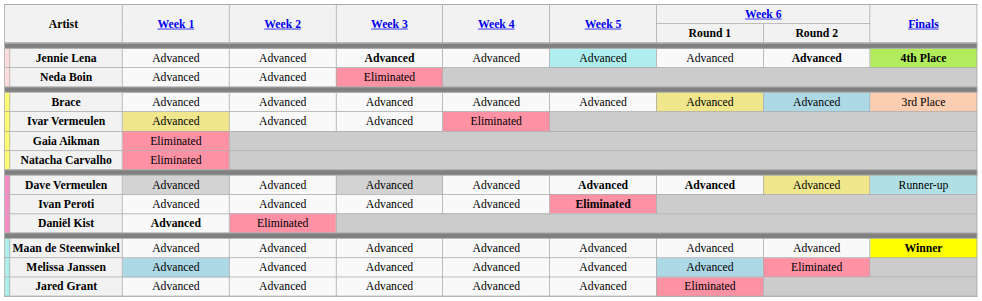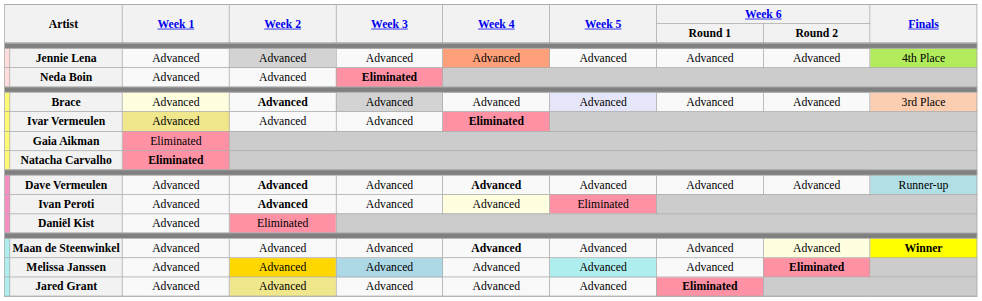Jennie Lena | Week 2: no background -> lightgrey background
Jennie Lena | Week 3: bold -> normal
Jennie Lena | Week 4: no background -> lightsalmon background
Jennie Lena | Week 5: paleturquoise background -> no background
Jennie Lena | Week 6 / Round 2: bold -> normal
Jennie Lena | Finals: bold -> normal
Neda Boin | Week 3: normal -> bold
Brace | Week 1: no background -> lightyellow background
Brace | Week 2: normal -> bold
Brace | Week 3: no background -> lightgrey background
Brace | Week 5: no background -> lavender background
Brace | Week 6 / Round 1: khaki background -> no background
Brace | Week 6 / Round 2: lightblue background -> no background
Ivar Vermeulen | Week 4: normal -> bold
Natacha Carvalho | Week 1: normal -> bold
Dave Vermeulen | Week 1: lightgrey background -> no background
Dave Vermeulen | Week 2: normal -> bold
Dave Vermeulen | Week 3: lightgrey background -> no background
Dave Vermeulen | Week 4: normal -> bold
Dave Vermeulen | Week 5: bold -> normal
Dave Vermeulen | Week 6 / Round 1: bold -> normal
Dave Vermeulen | Week 6 / Round 2: khaki background -> no background
Ivan Peroti | Week 2: normal -> bold
Ivan Peroti | Week 4: no background -> lightyellow background
Ivan Peroti | Week 5: bold -> normal
Daniël Kist | Week 1: bold -> normal
Maan de Steenwinkel | Week 4: normal -> bold
Maan de Steenwinkel | Week 6 / Round 2: no background -> lightyellow background
Melissa Janssen | Week 1: lightblue background -> no background
Melissa Janssen | Week 2: no background -> gold background
Melissa Janssen | Week 3: no background -> lightblue background
Melissa Janssen | Week 5: no background -> paleturquoise background
Melissa Janssen | Week 6 / Round 1: lightblue background -> no background
Melissa Janssen | Week 6 / Round 2: normal -> bold
Jared Grant | Week 2: no background -> khaki background
Jared Grant | Week 6 / Round 1: normal -> bold
